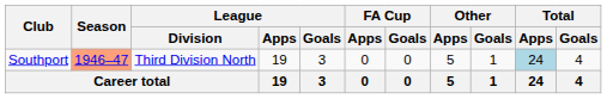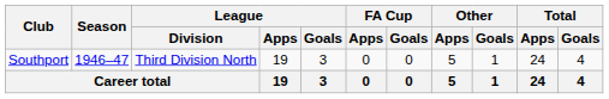Southport | Season: lightsalmon background -> no background
Southport | Total / Apps: lightblue background -> no background
